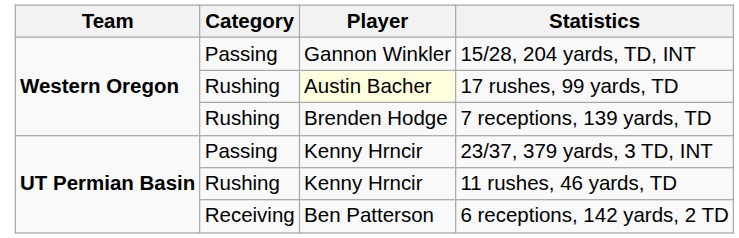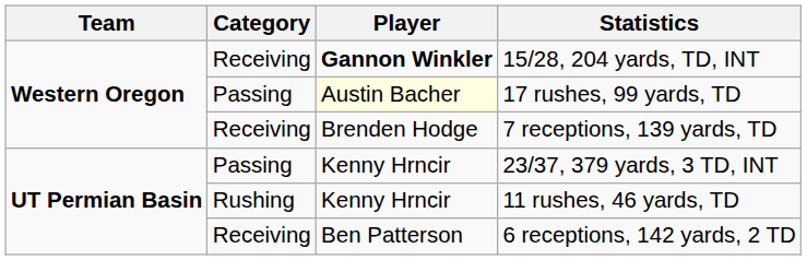15/28, 204 yards, TD, INT | Category: Passing -> Receiving
15/28, 204 yards, TD, INT | Player: normal -> bold
17 rushes, 99 yards, TD | Category: Rushing -> Passing
7 receptions, 139 yards, TD | Category: Rushing -> Receiving
